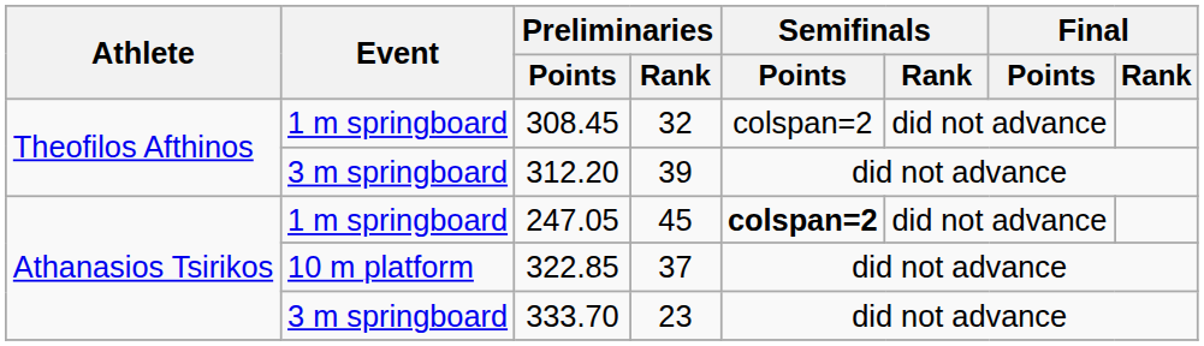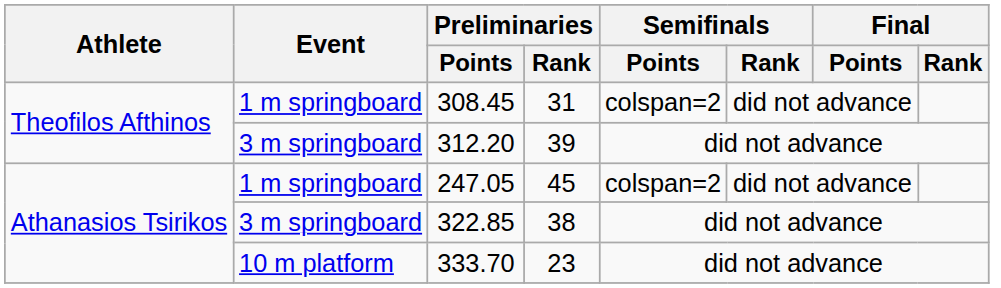308.45 | Preliminaries / Rank: 32 -> 31
247.05 | Semifinals / Points: bold -> normal
322.85 | Event: 10 m platform -> 3 m springboard
322.85 | Preliminaries / Rank: 37 -> 38
333.70 | Event: 3 m springboard -> 10 m platform
